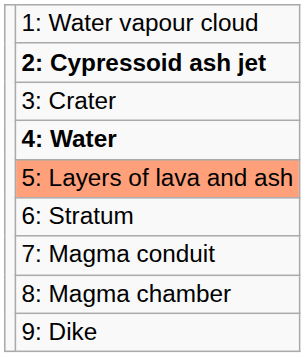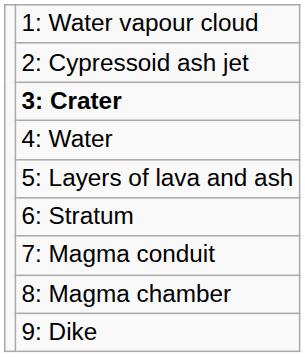2: Cypressoid ash jet | column 2: bold -> normal
3: Crater | column 2: normal -> bold
4: Water | column 2: bold -> normal
5: Layers of lava and ash | column 2: lightsalmon background -> no background
